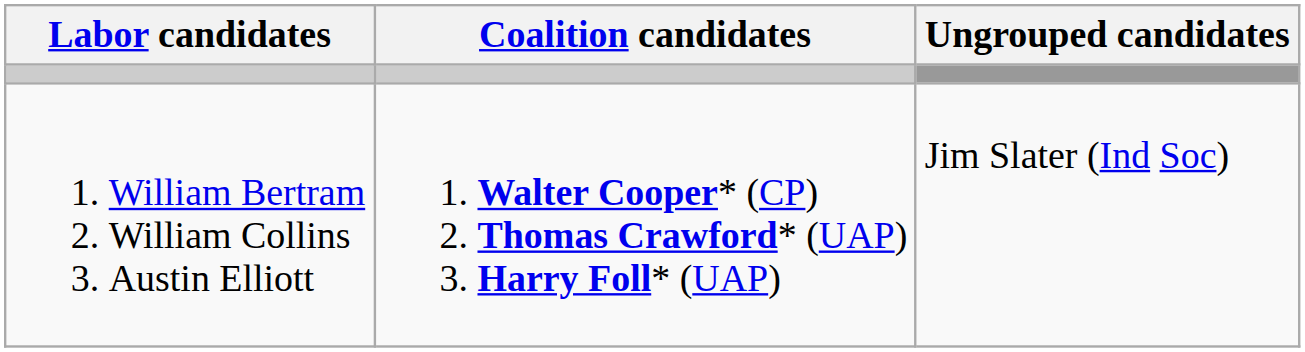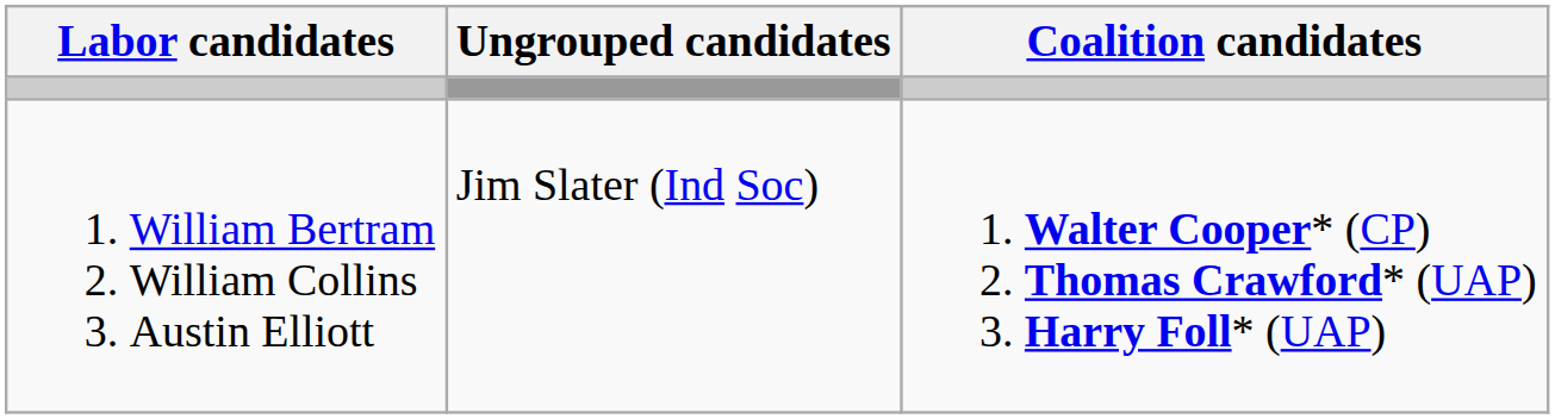columns swapped: Coalition candidates <-> Ungrouped candidates
